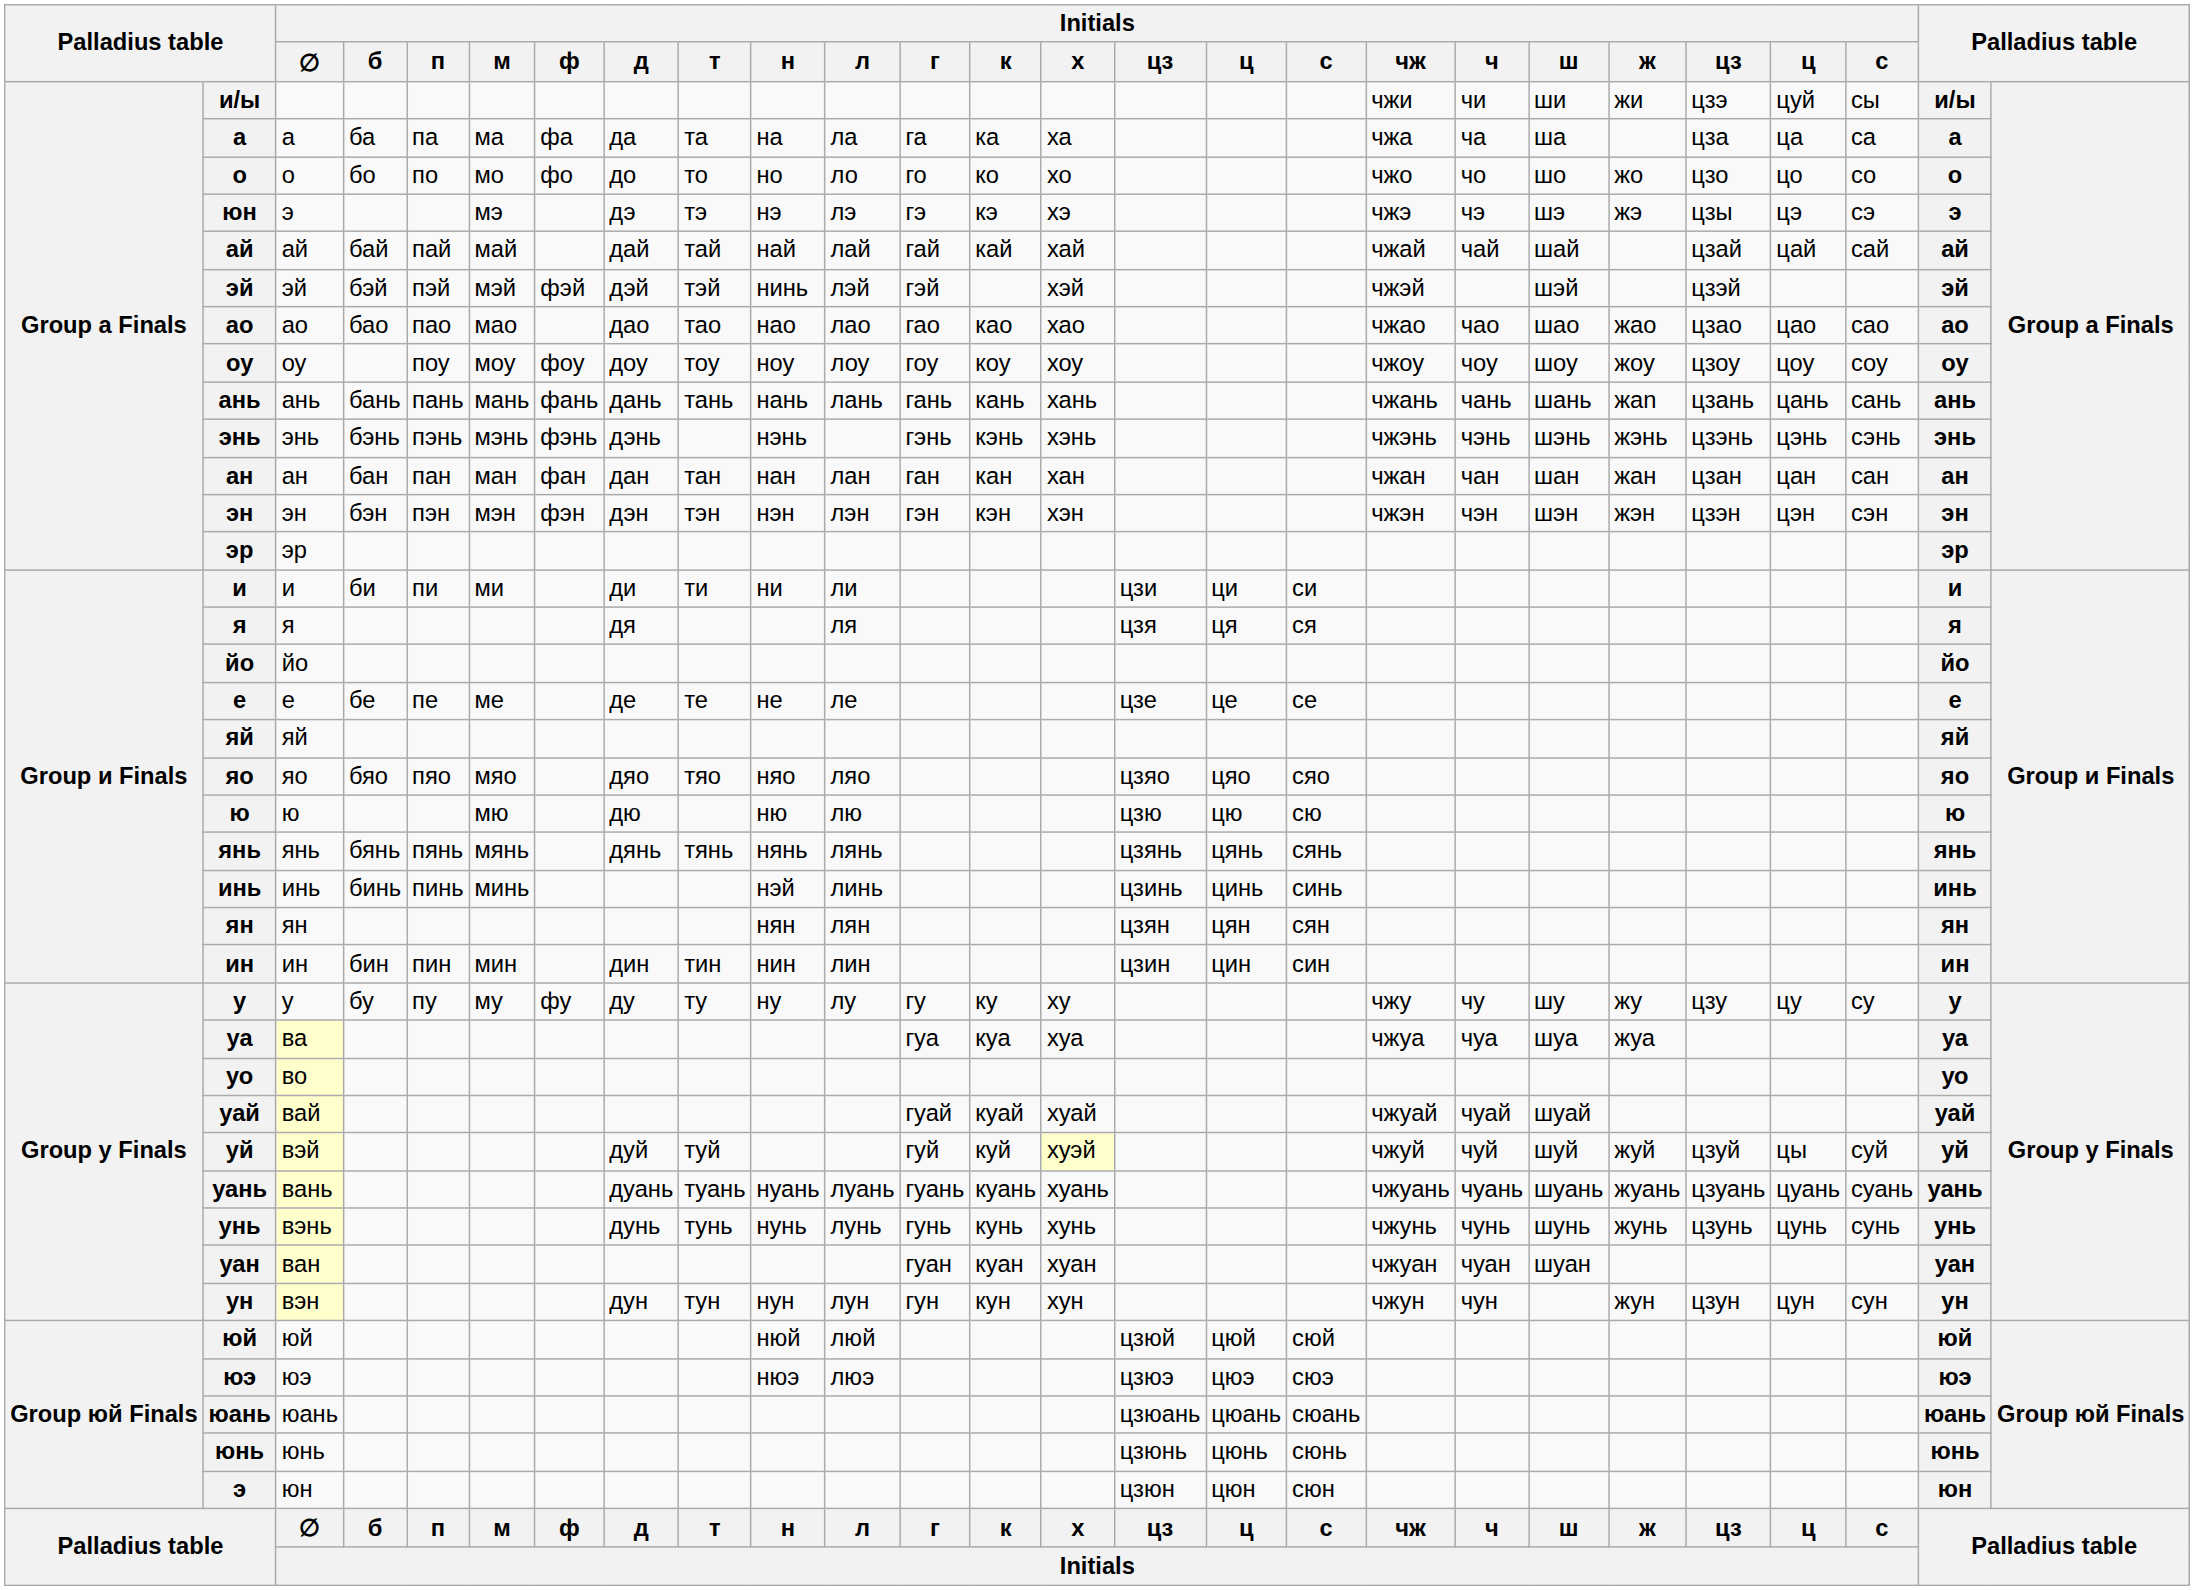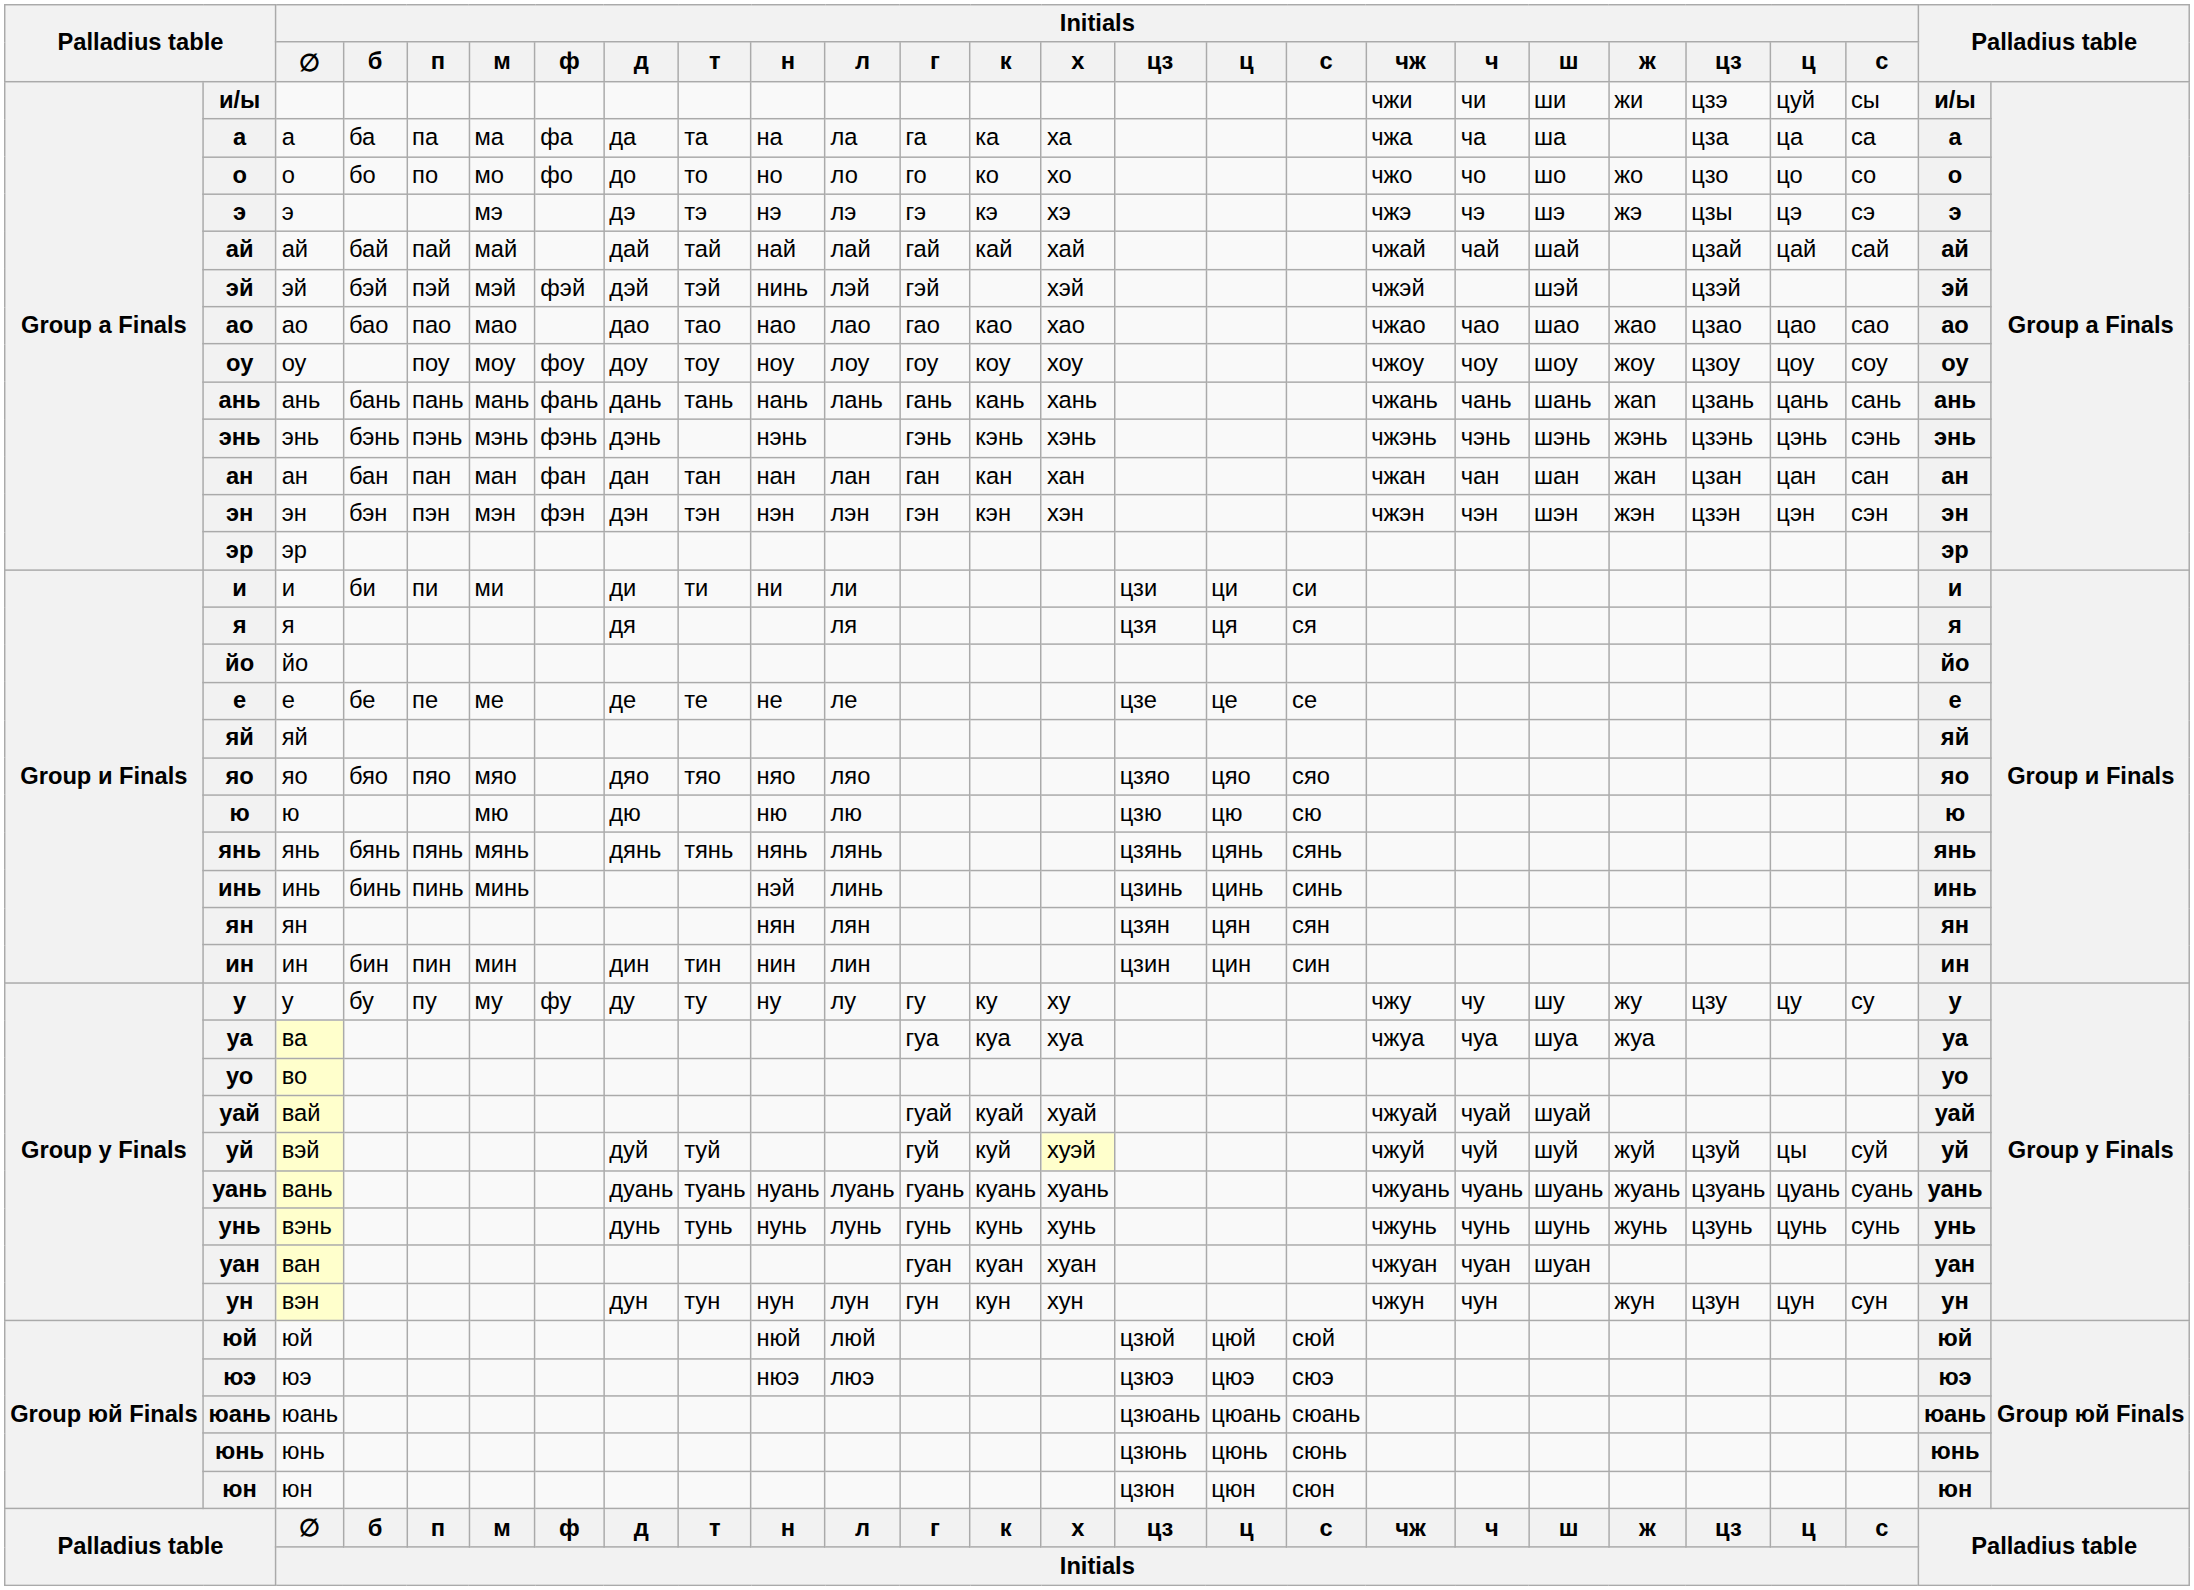row 6 | column 2: юн -> э
row 40 | column 2: э -> юн
